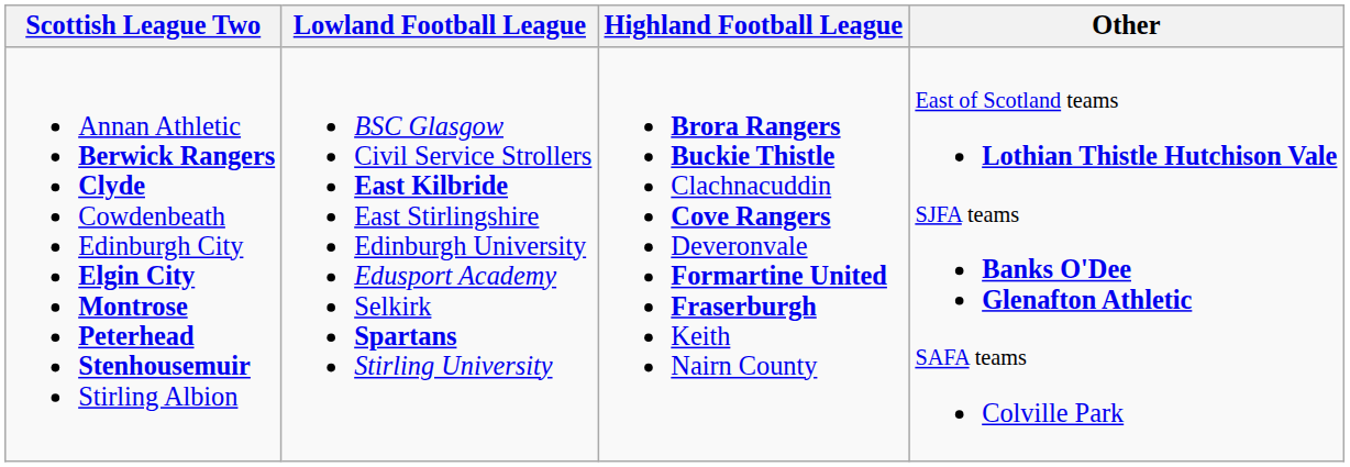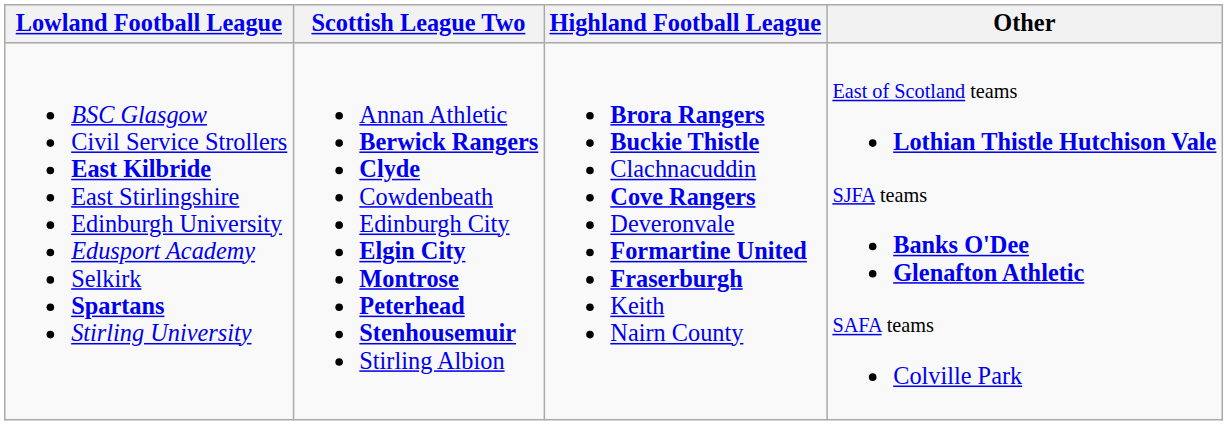columns swapped: Scottish League Two <-> Lowland Football League
